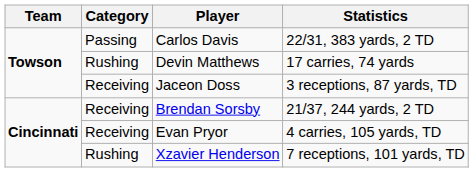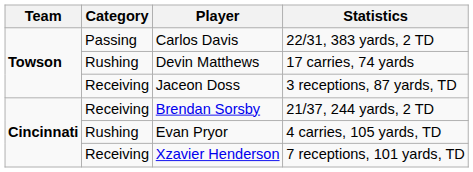Evan Pryor | Category: Receiving -> Rushing
Xzavier Henderson | Category: Rushing -> Receiving
